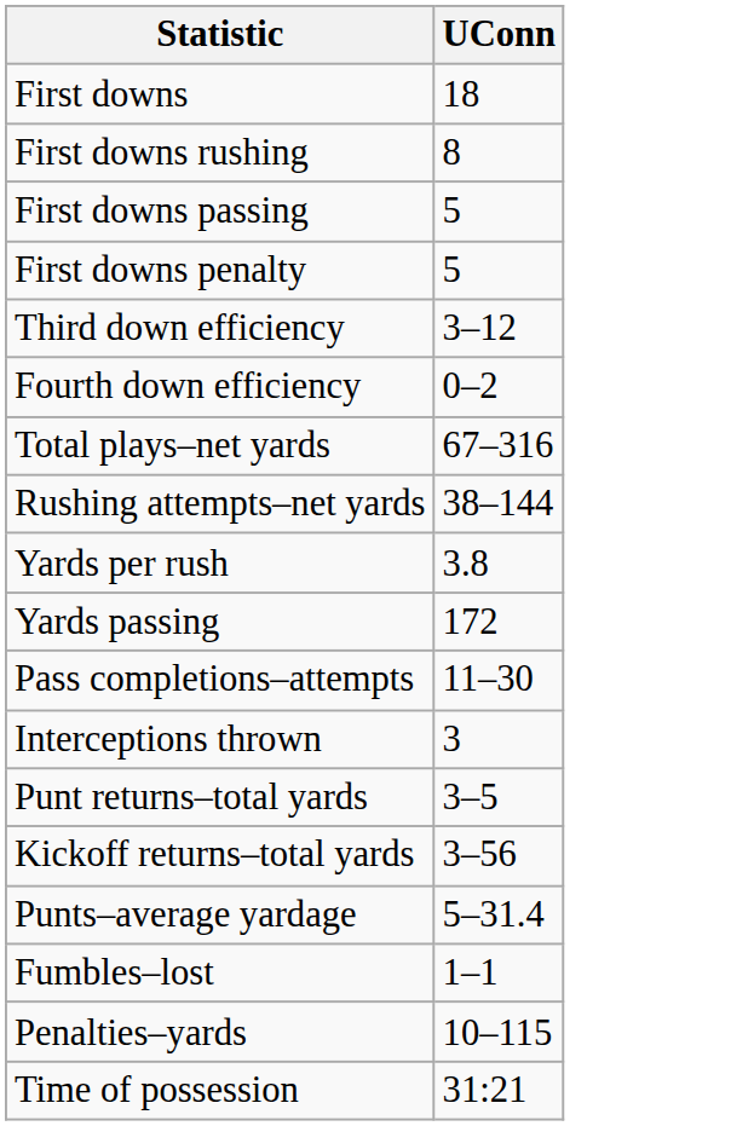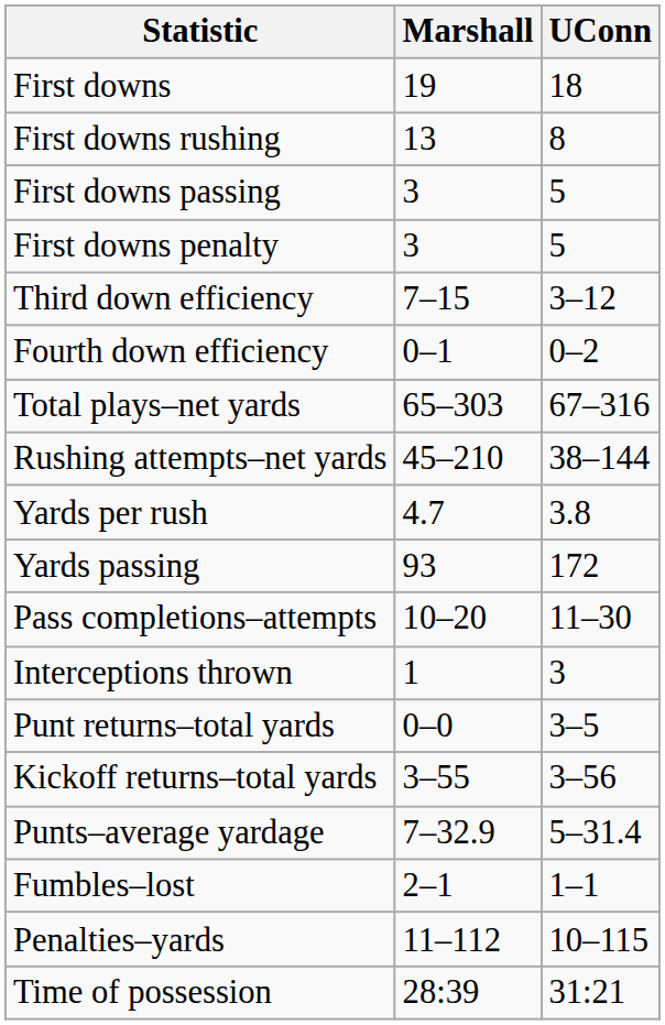+ column: Marshall | 19 | 13 | 3 | 3 | 7–15 | 0–1 | 65–303 | 45–210 | 4.7 | 93 | 10–20 | 1 | 0–0 | 3–55 | 7–32.9 | 2–1 | 11–112 | 28:39
